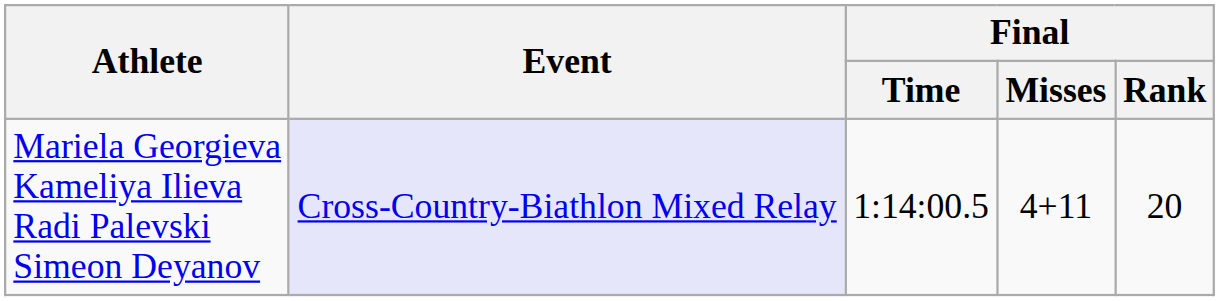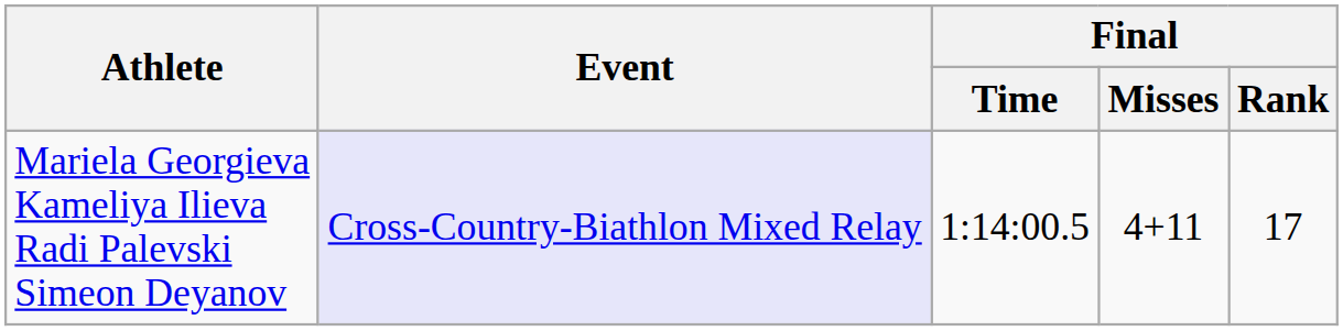row 3 | Final / Rank: 20 -> 17
